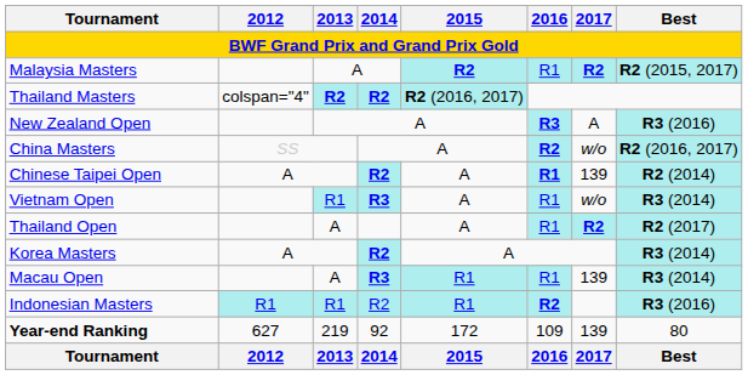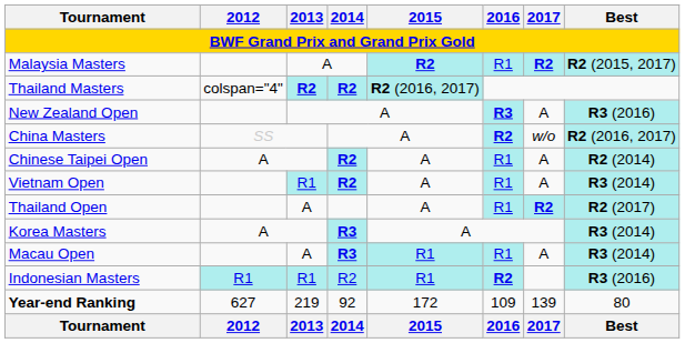Chinese Taipei Open | 2016: bold -> normal
Chinese Taipei Open | 2017: 139 -> A
Vietnam Open | 2014: R3 -> R2
Vietnam Open | 2017: w/o -> A
Korea Masters | 2014: R2 -> R3
Macau Open | 2017: 139 -> A
